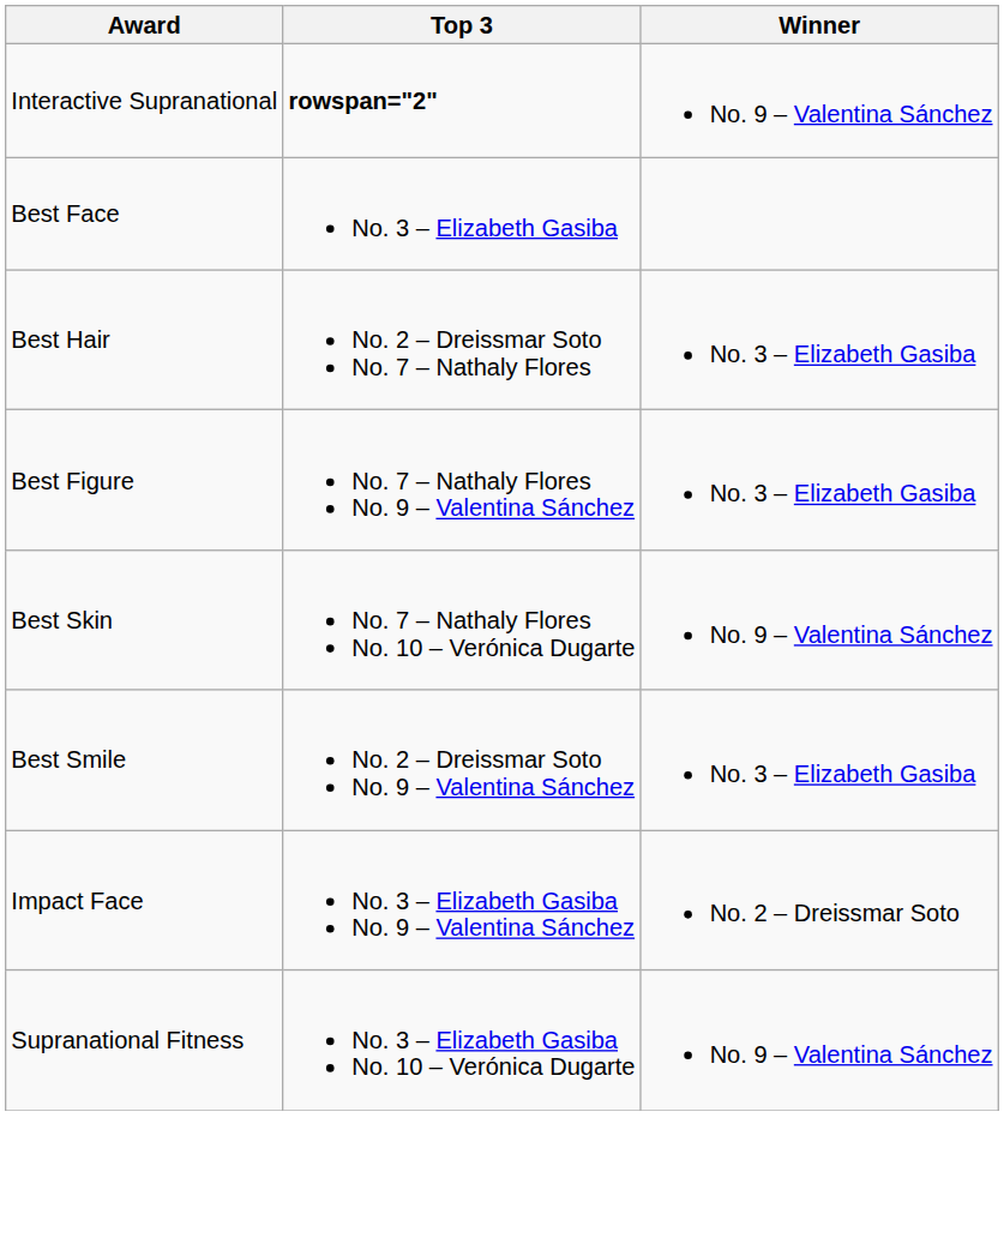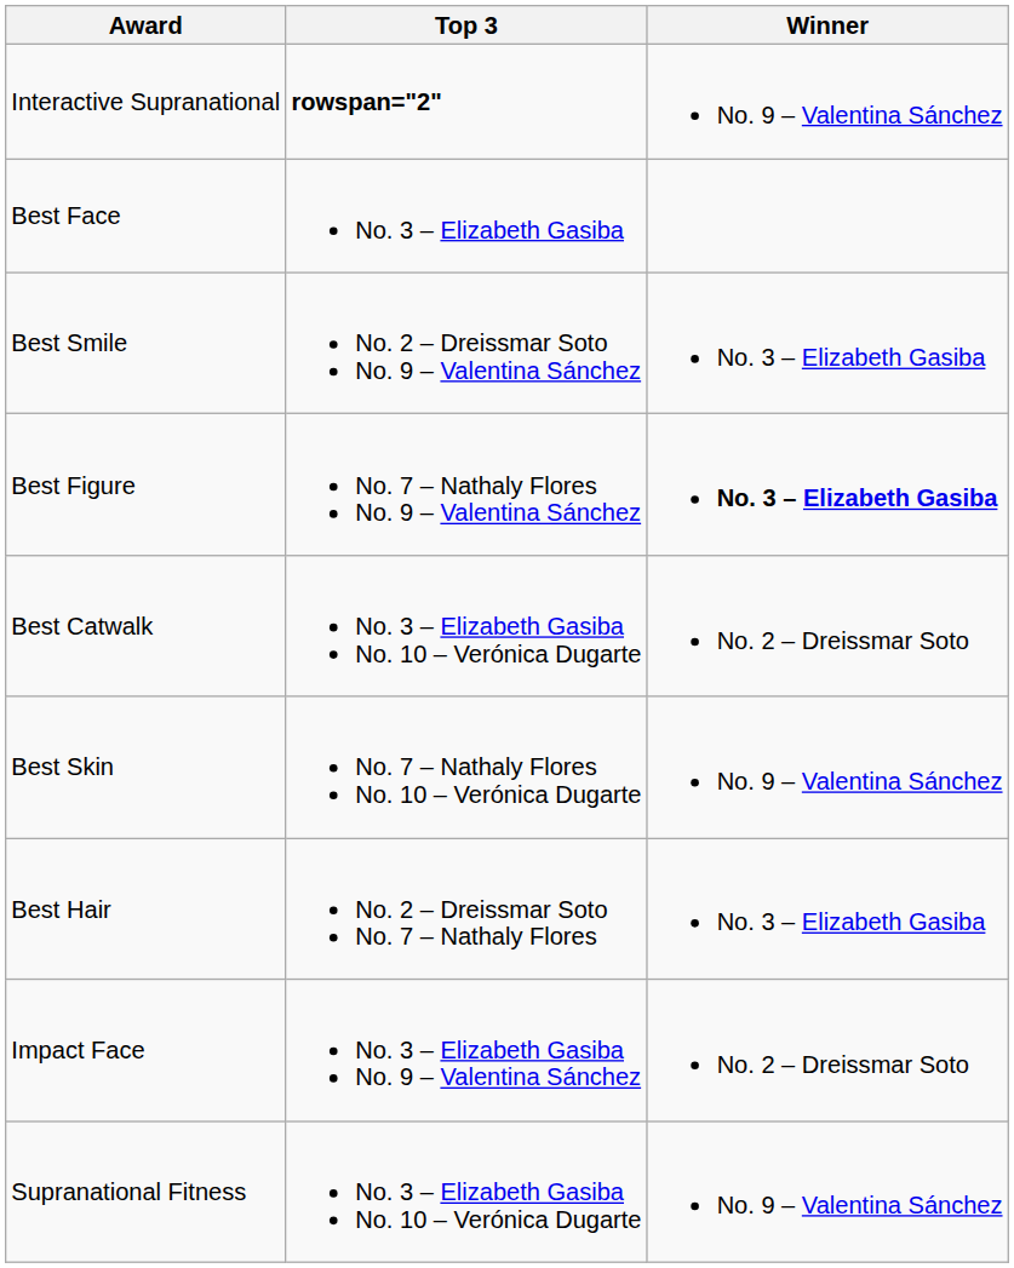rows swapped: Best Hair <-> Best Smile
Best Figure | Winner: normal -> bold
+ row: Best Catwalk | No. 3 – Elizabeth Gasiba No. 10 – Verónica Dugarte | No. 2 – Dreissmar Soto
